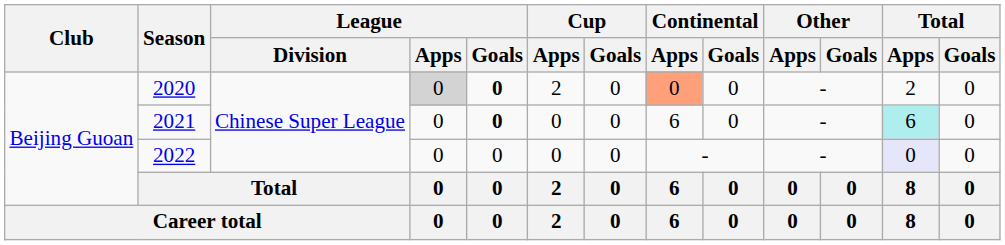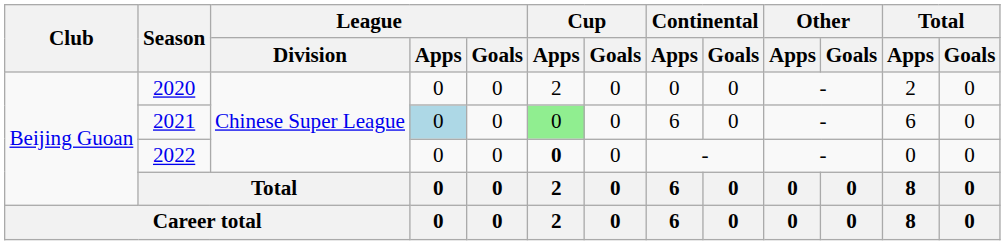2020 | League / Apps: lightgrey background -> no background
2020 | League / Goals: bold -> normal
2020 | Continental / Apps: lightsalmon background -> no background
2021 | League / Apps: no background -> lightblue background
2021 | League / Goals: bold -> normal
2021 | Cup / Apps: no background -> lightgreen background
2021 | Total / Apps: paleturquoise background -> no background
2022 | Cup / Apps: normal -> bold
2022 | Total / Apps: lavender background -> no background
